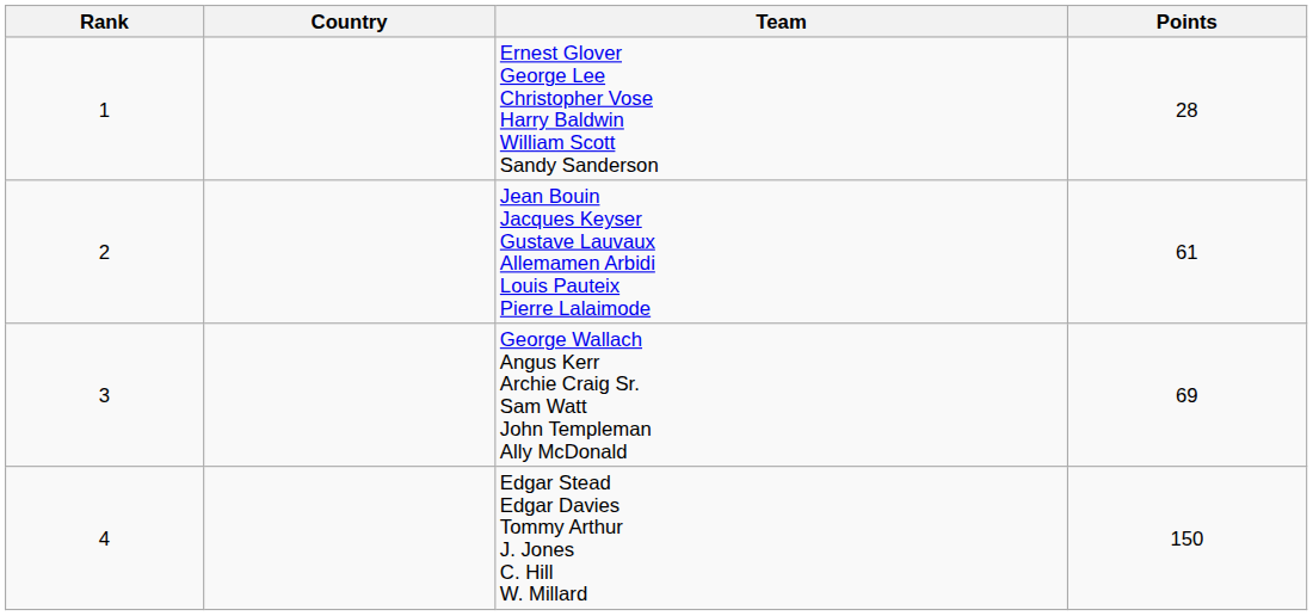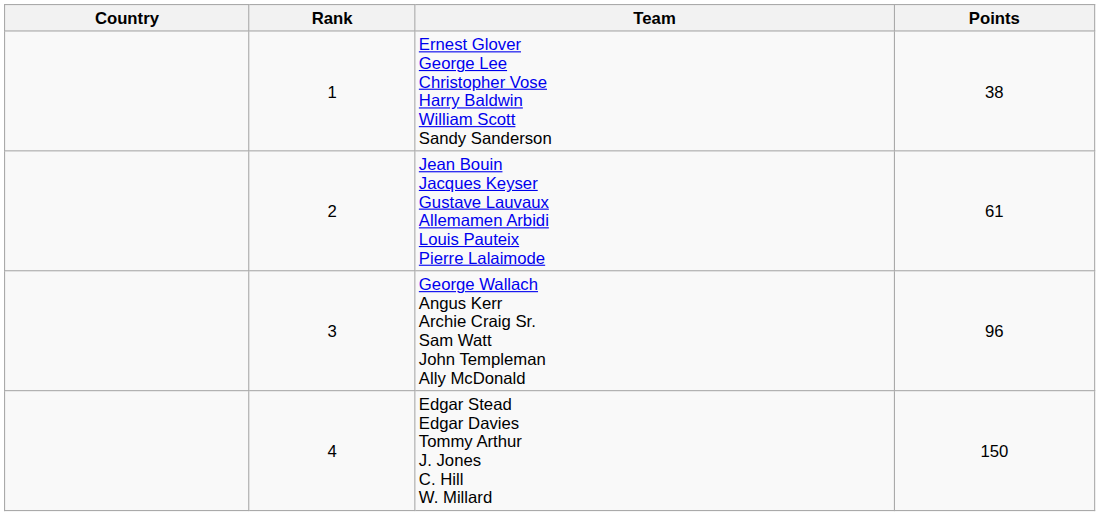columns swapped: Rank <-> Country
row 2 | Points: 28 -> 38
row 4 | Points: 69 -> 96
